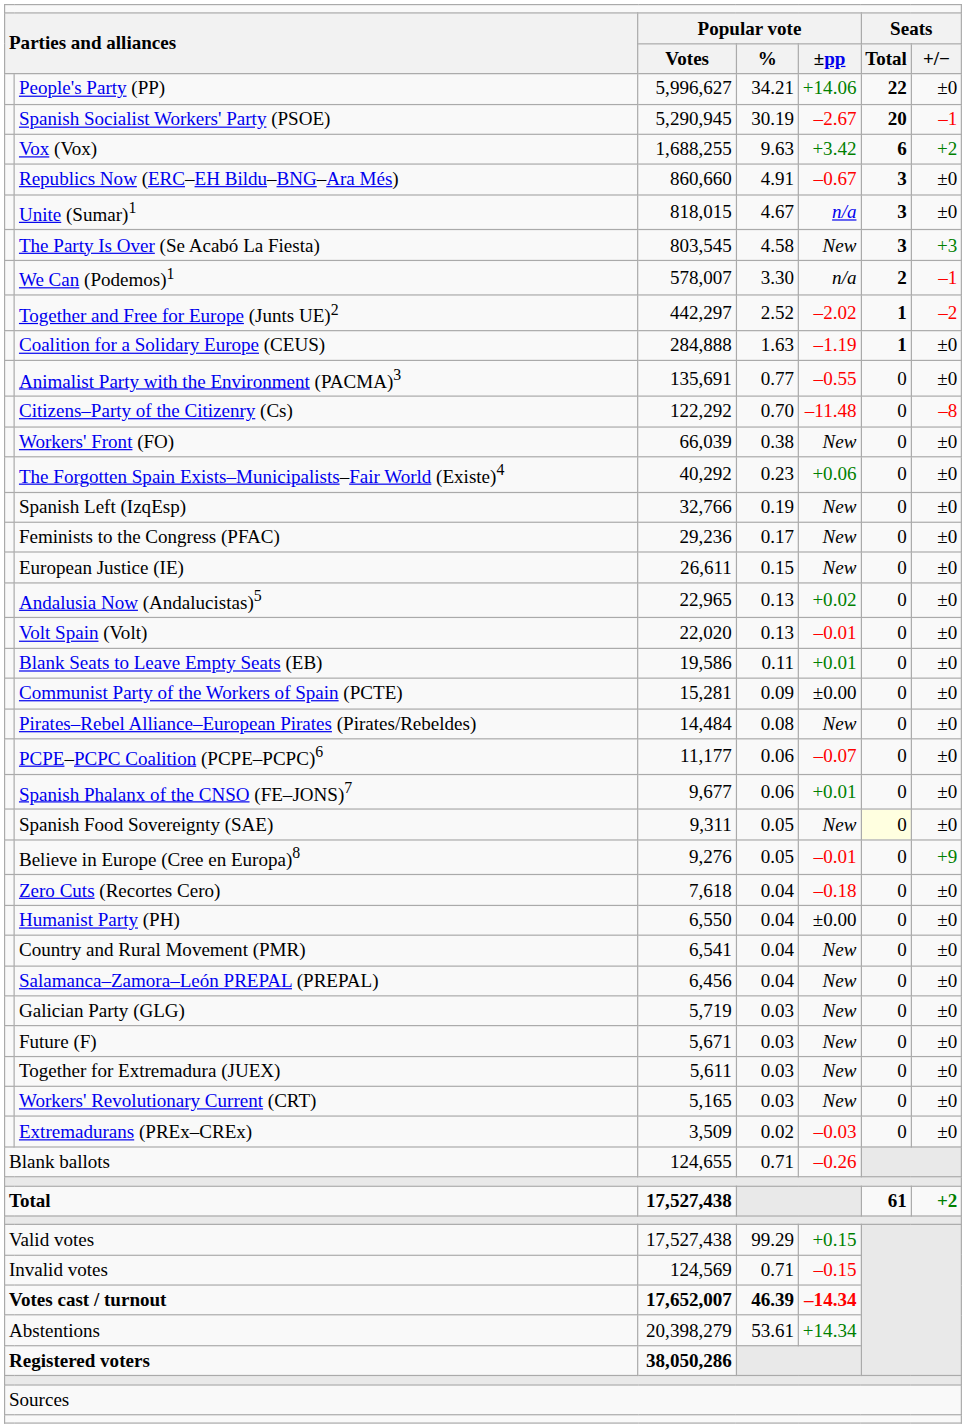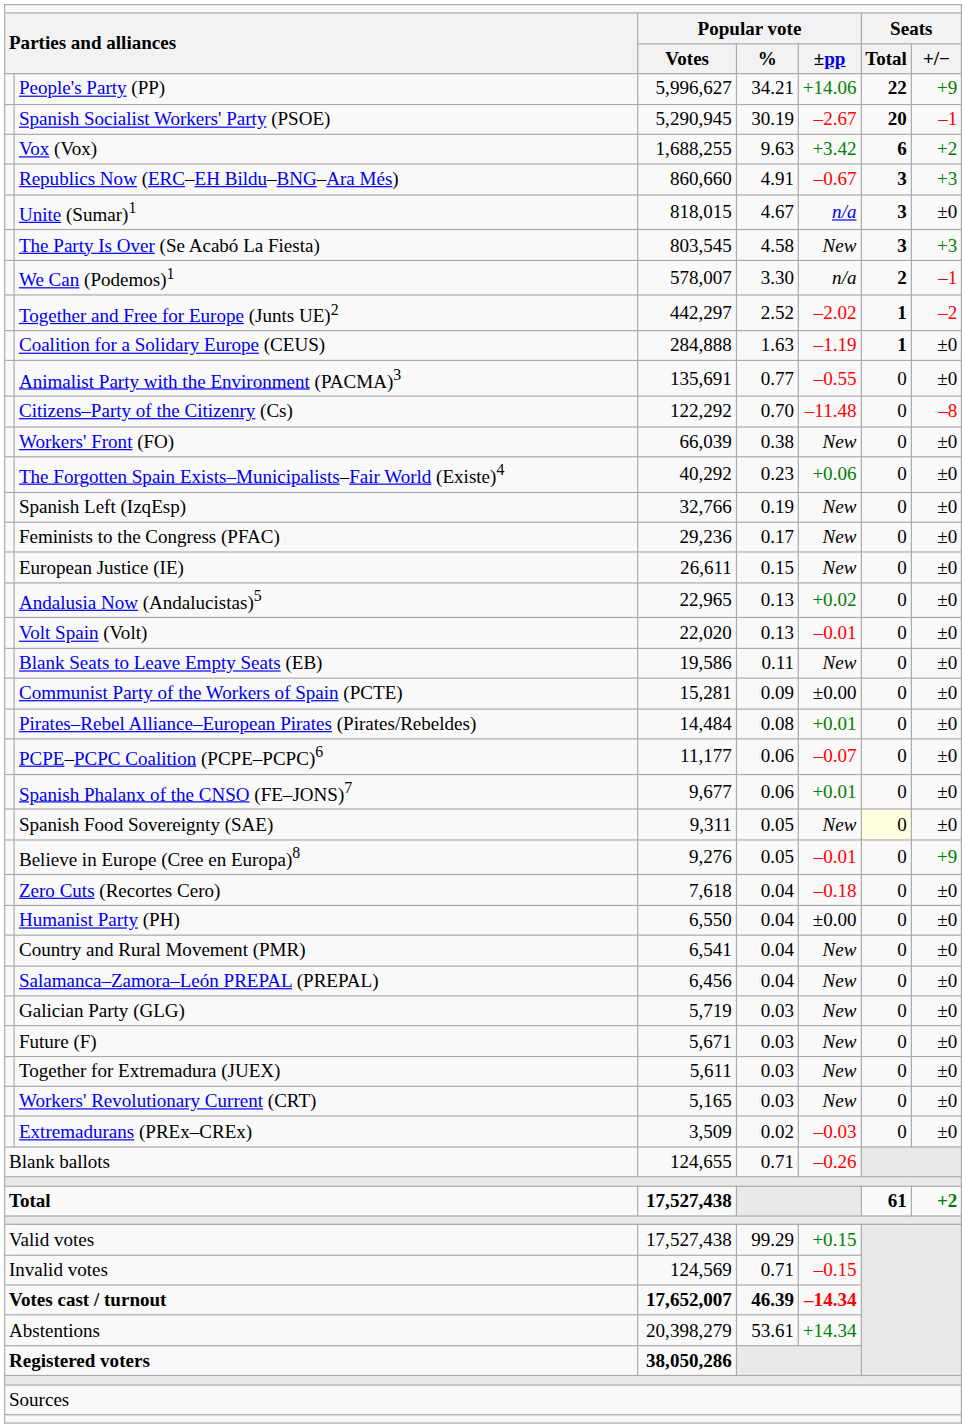People's Party (PP) | column 7: ±0 -> +9
Republics Now (ERC–EH Bildu–BNG–Ara Més) | column 7: ±0 -> +3
Blank Seats to Leave Empty Seats (EB) | column 5: +0.01 -> New
Pirates–Rebel Alliance–European Pirates (Pirates/Rebeldes) | column 5: New -> +0.01
